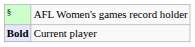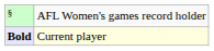Bold | column 2: no background -> lightyellow background
